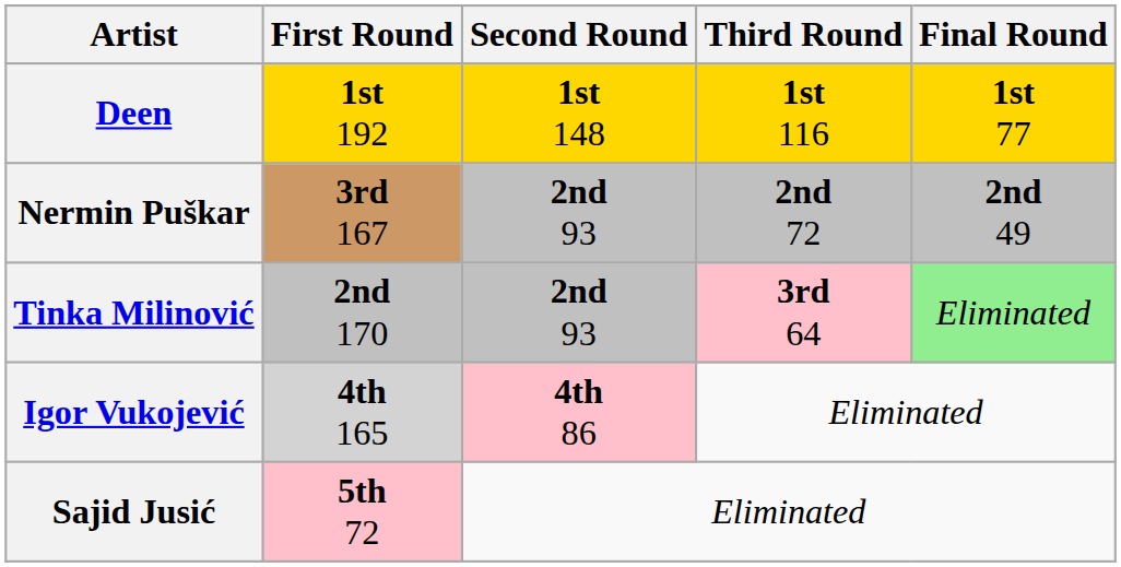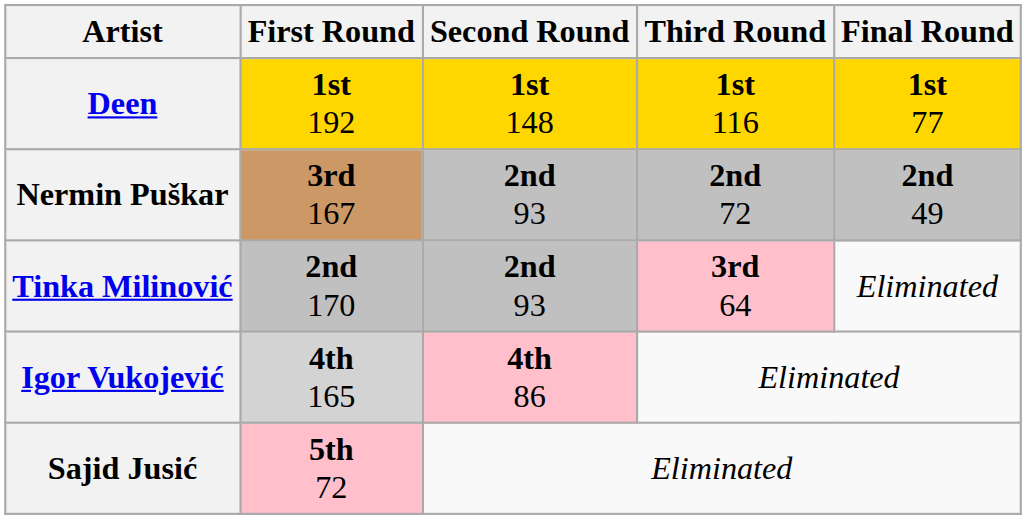Tinka Milinović | Final Round: lightgreen background -> no background
